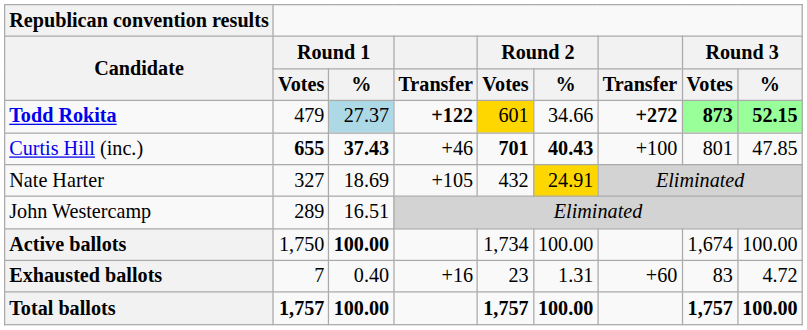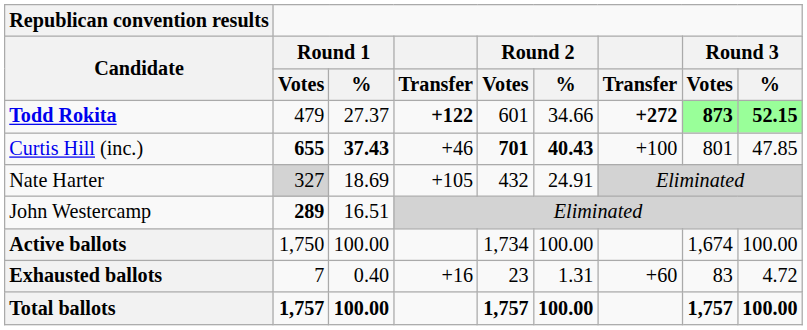Todd Rokita | Round 1 / %: lightblue background -> no background
Todd Rokita | Round 2 / Votes: gold background -> no background
Nate Harter | Round 1 / Votes: no background -> lightgrey background
Nate Harter | Round 2 / %: gold background -> no background
John Westercamp | Round 1 / Votes: normal -> bold
Active ballots | Round 1 / %: bold -> normal
